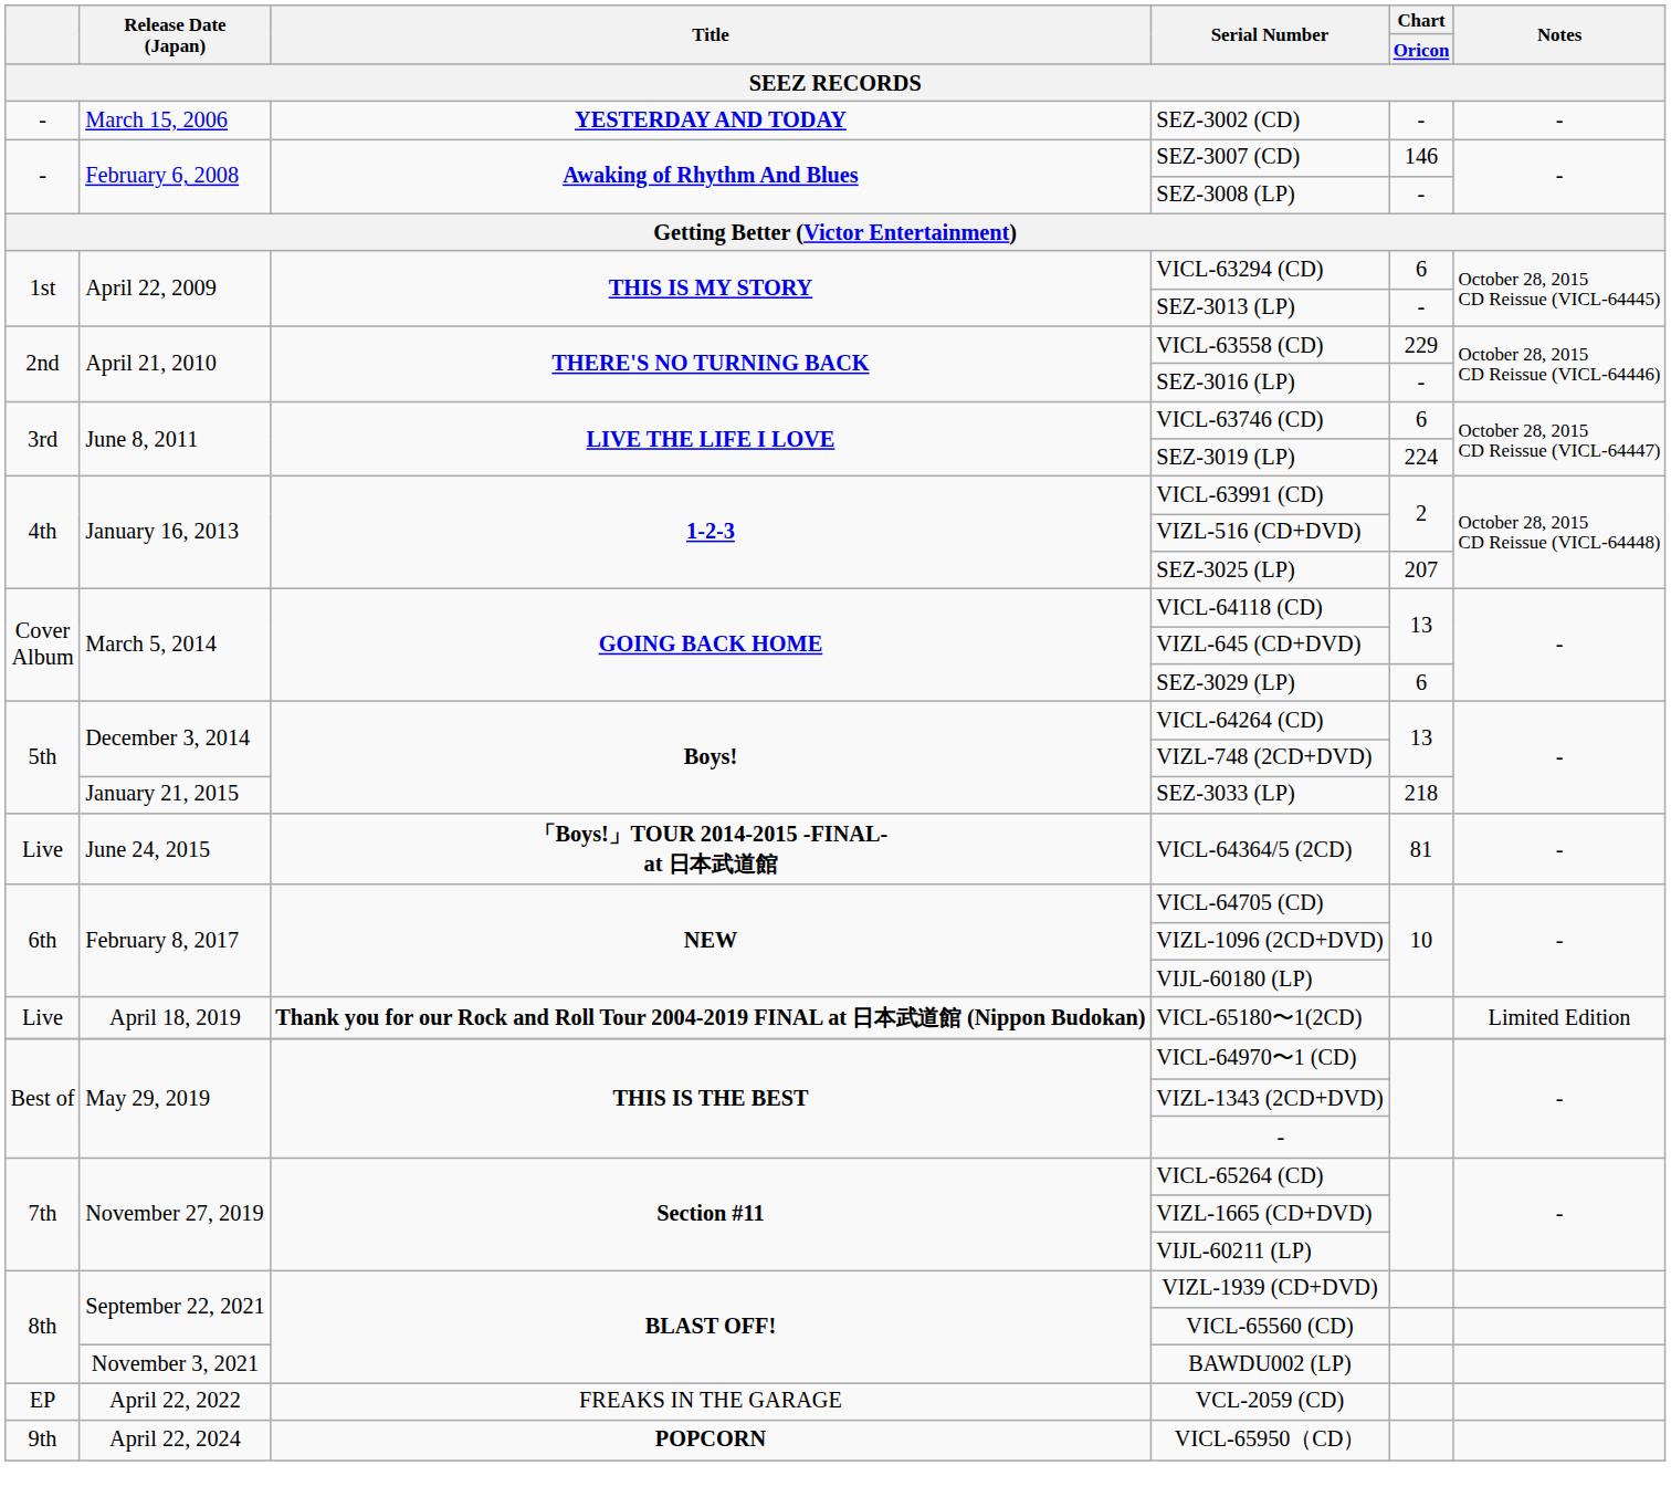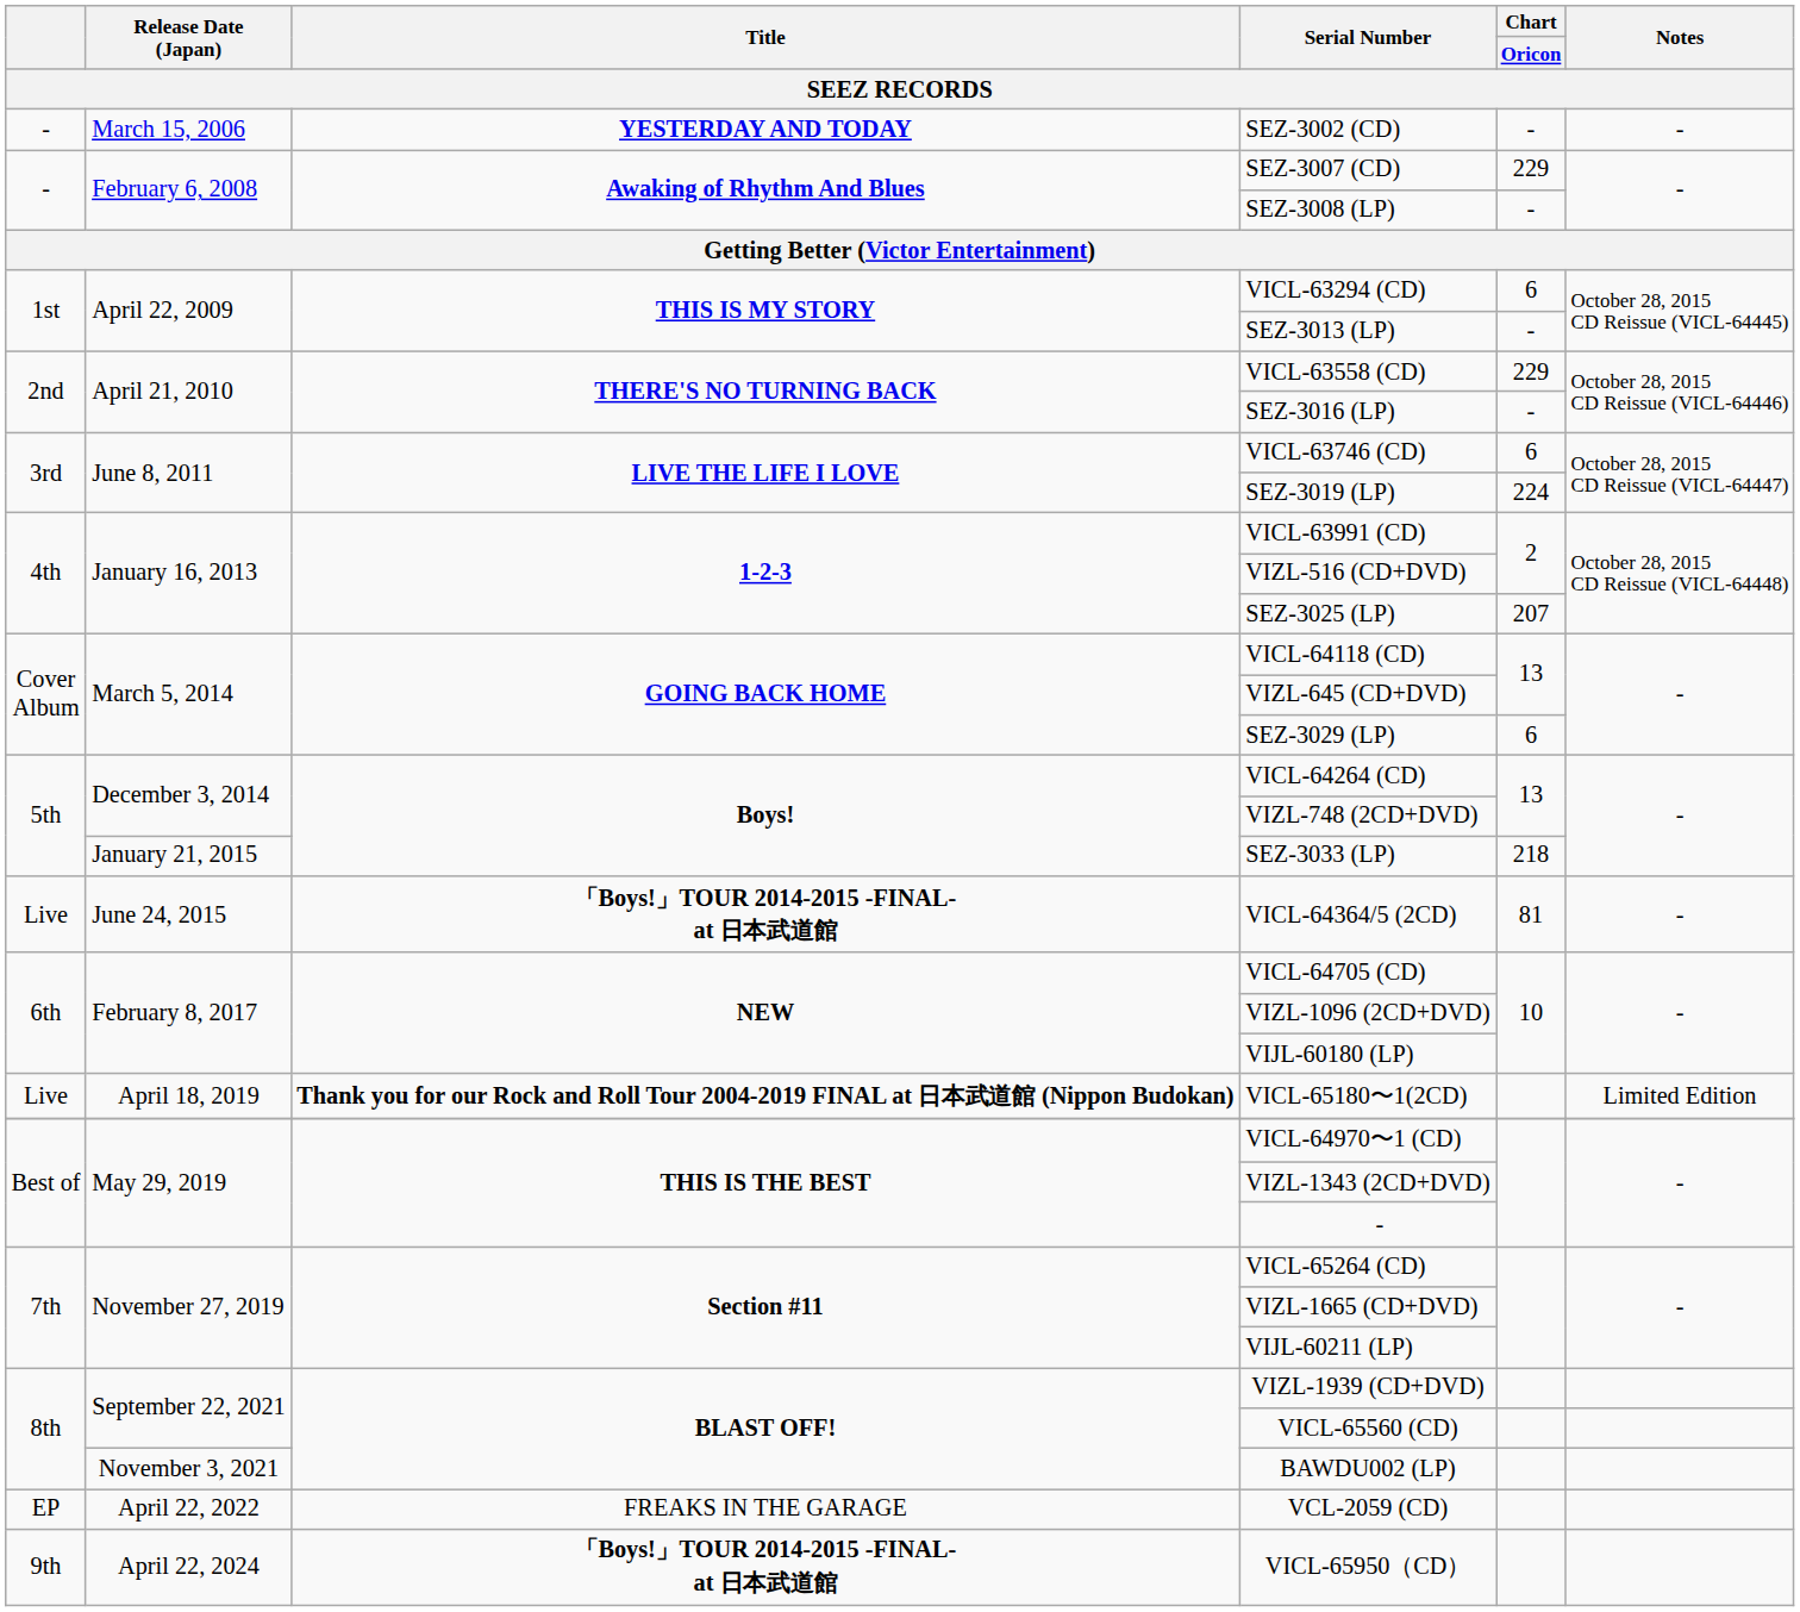SEZ-3007 (CD) | Chart / Oricon: 146 -> 229
VICL-65950（CD） | Title: POPCORN -> 「Boys!」TOUR 2014-2015 -FINAL- at 日本武道館
